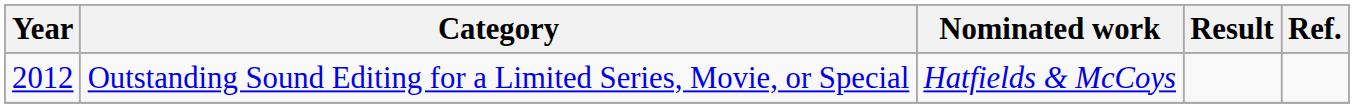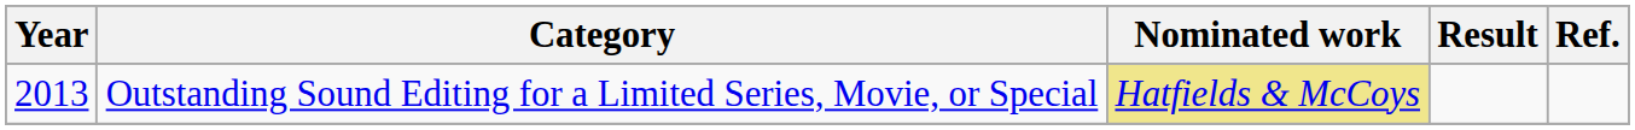row 2 | Year: 2012 -> 2013
row 2 | Nominated work: no background -> khaki background
